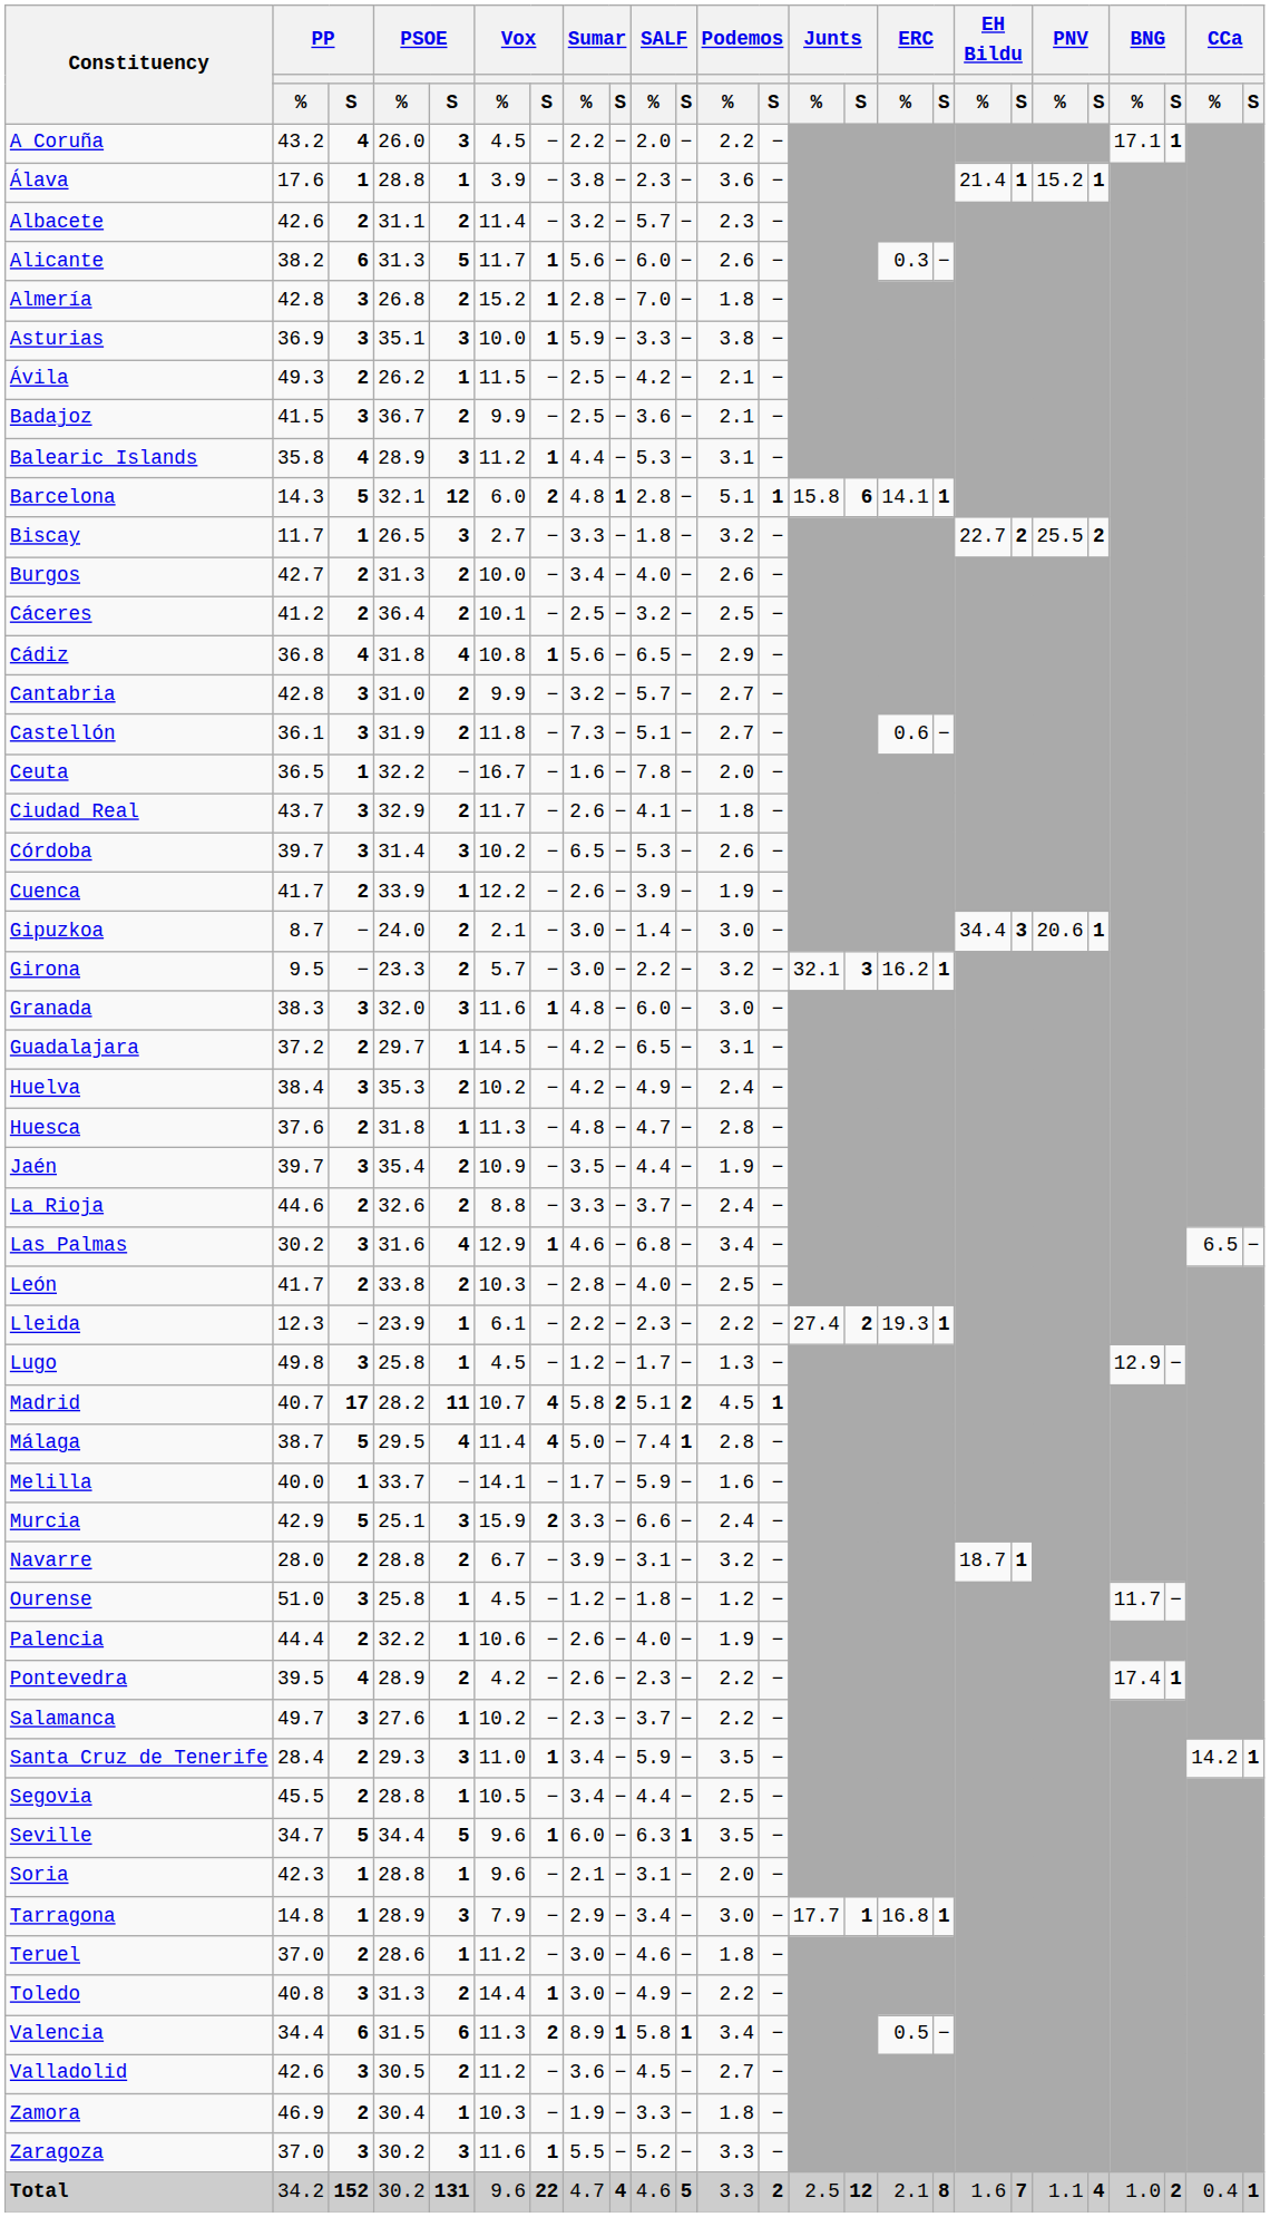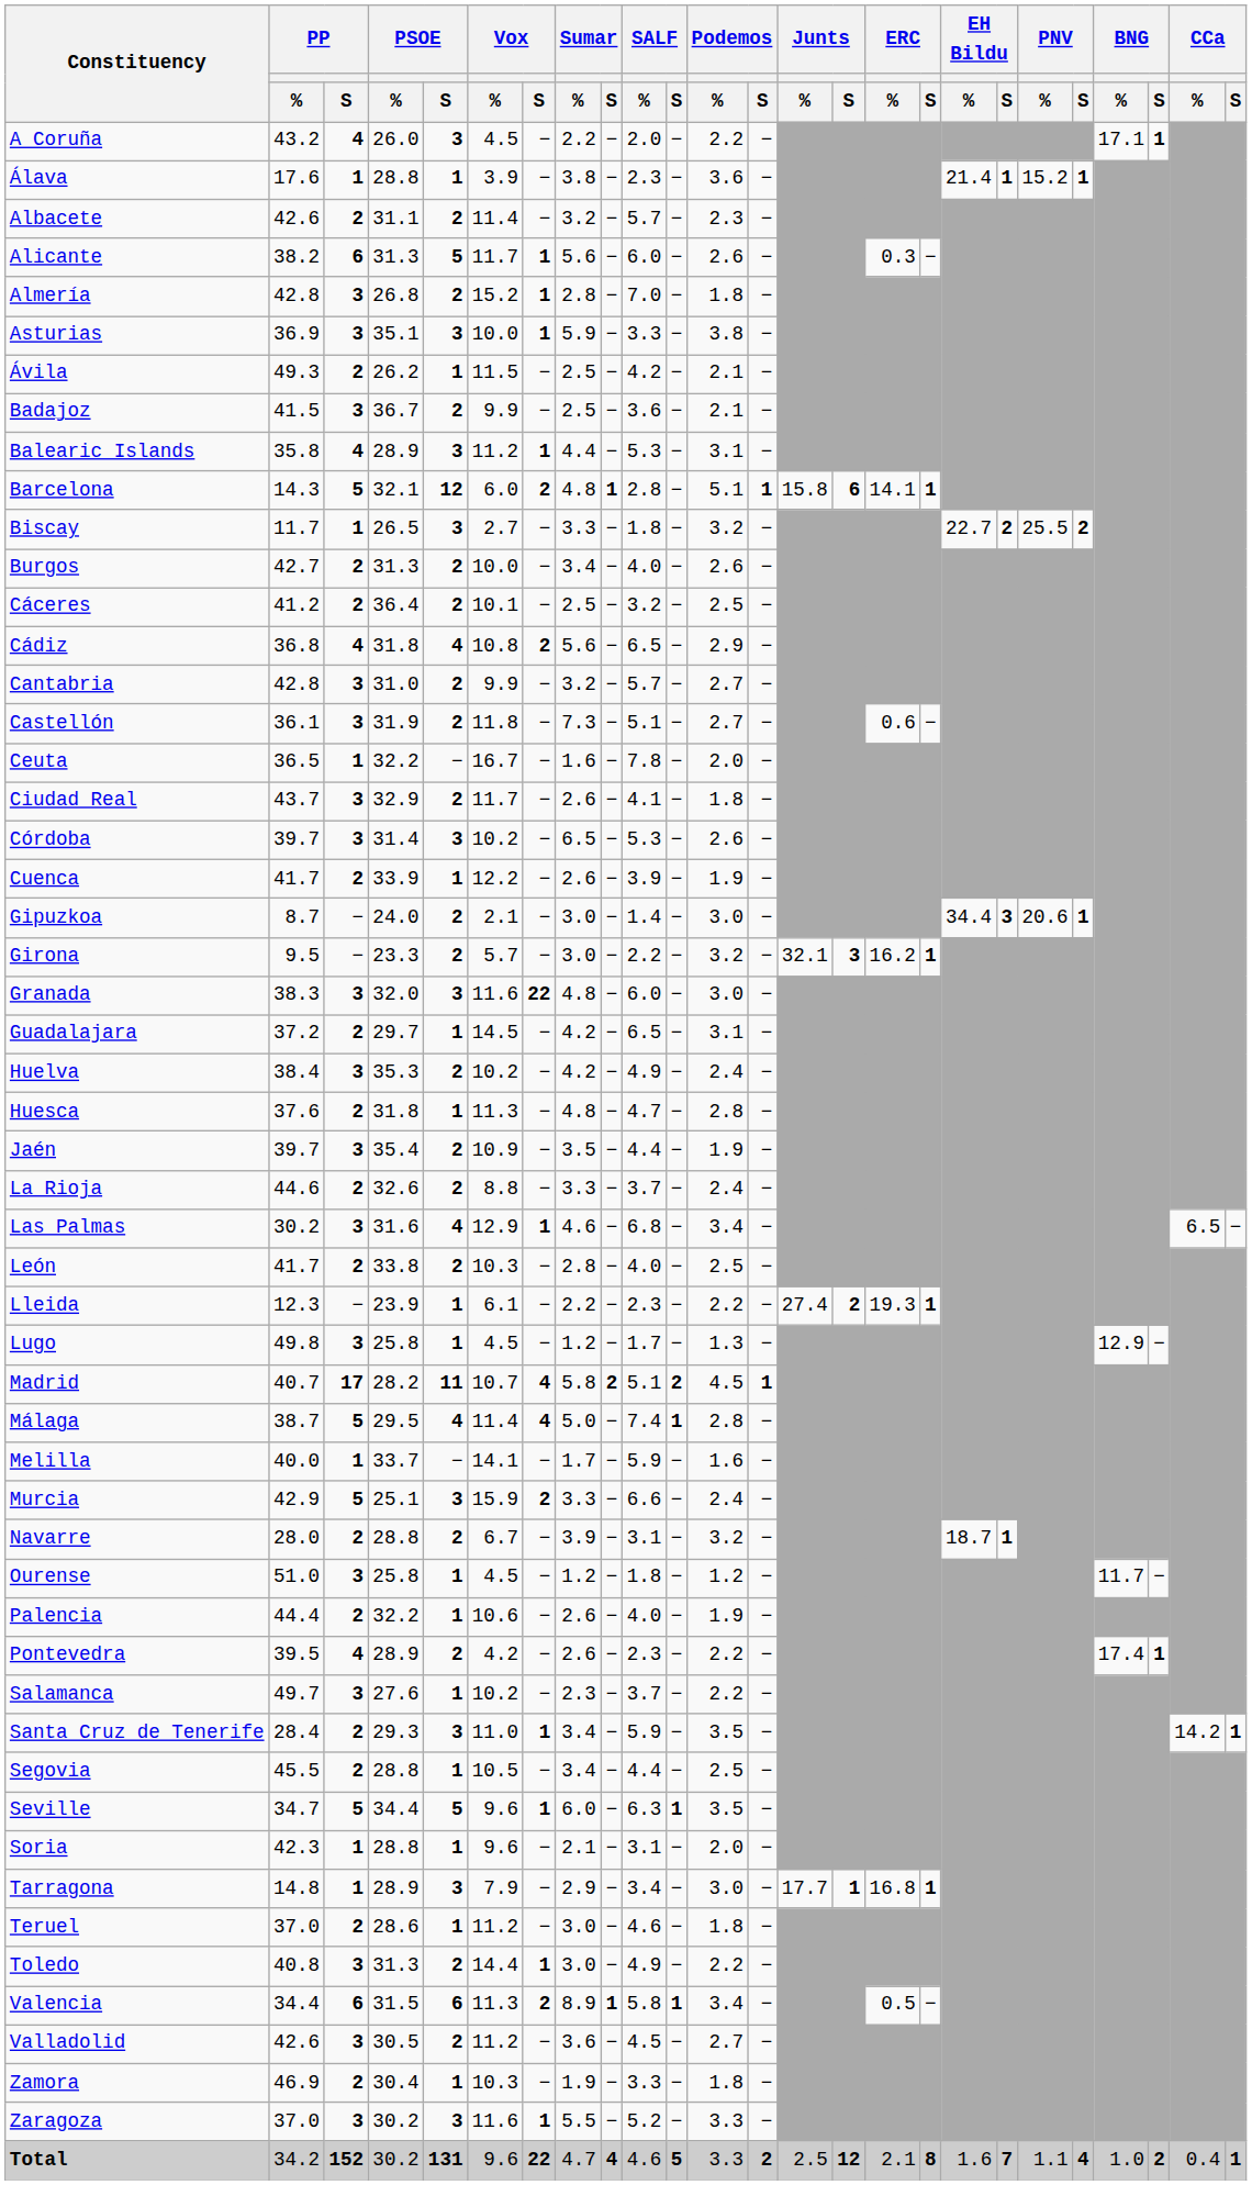Cádiz | Vox / S: 1 -> 2
Granada | Vox / S: 1 -> 22
